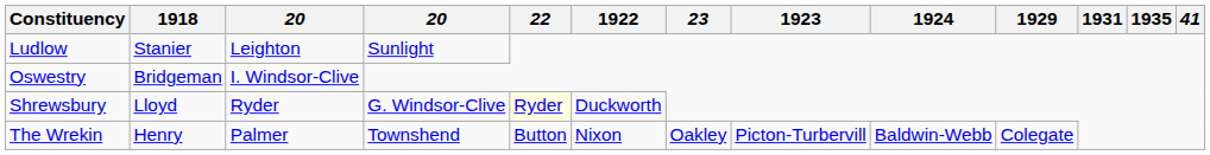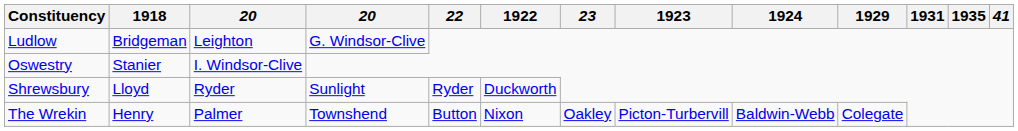Ludlow | 1918: Stanier -> Bridgeman
Ludlow | column 4: Sunlight -> G. Windsor-Clive
Oswestry | 1918: Bridgeman -> Stanier
Shrewsbury | column 4: G. Windsor-Clive -> Sunlight
Shrewsbury | 22: lightyellow background -> no background
